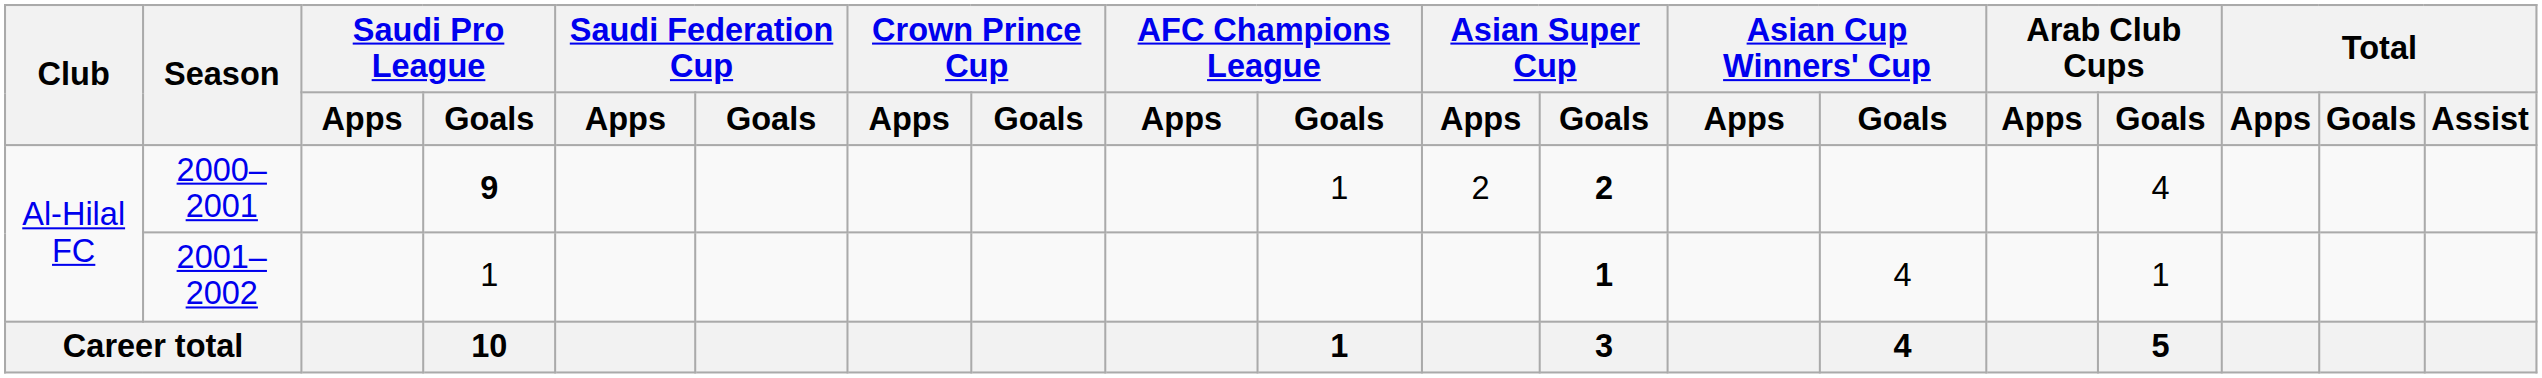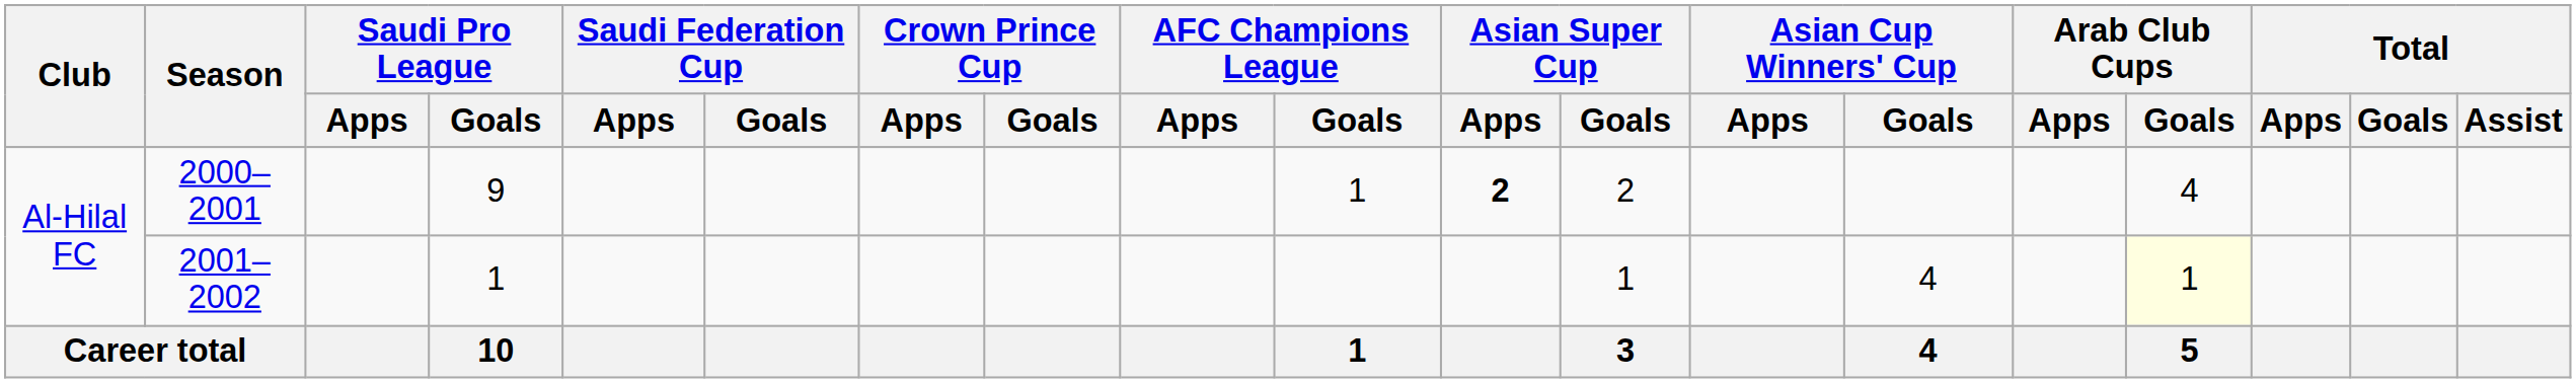2000–2001 | Saudi Pro League / Goals: bold -> normal
2000–2001 | Asian Super Cup / Apps: normal -> bold
2000–2001 | Asian Super Cup / Goals: bold -> normal
2001–2002 | Asian Super Cup / Goals: bold -> normal
2001–2002 | Arab Club Cups / Goals: no background -> lightyellow background
